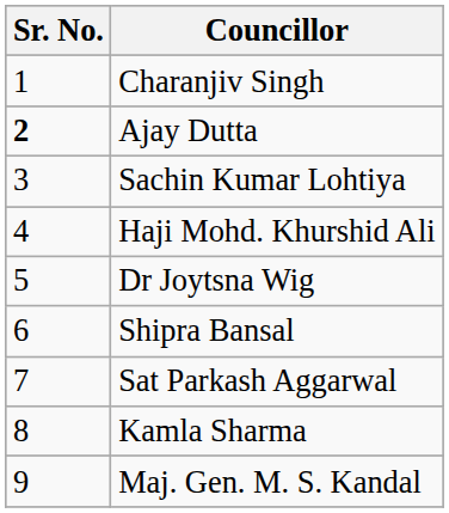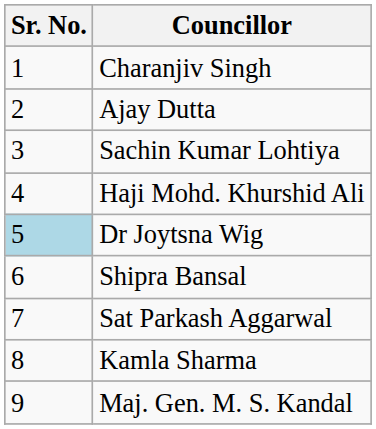Ajay Dutta | Sr. No.: bold -> normal
Dr Joytsna Wig | Sr. No.: no background -> lightblue background
